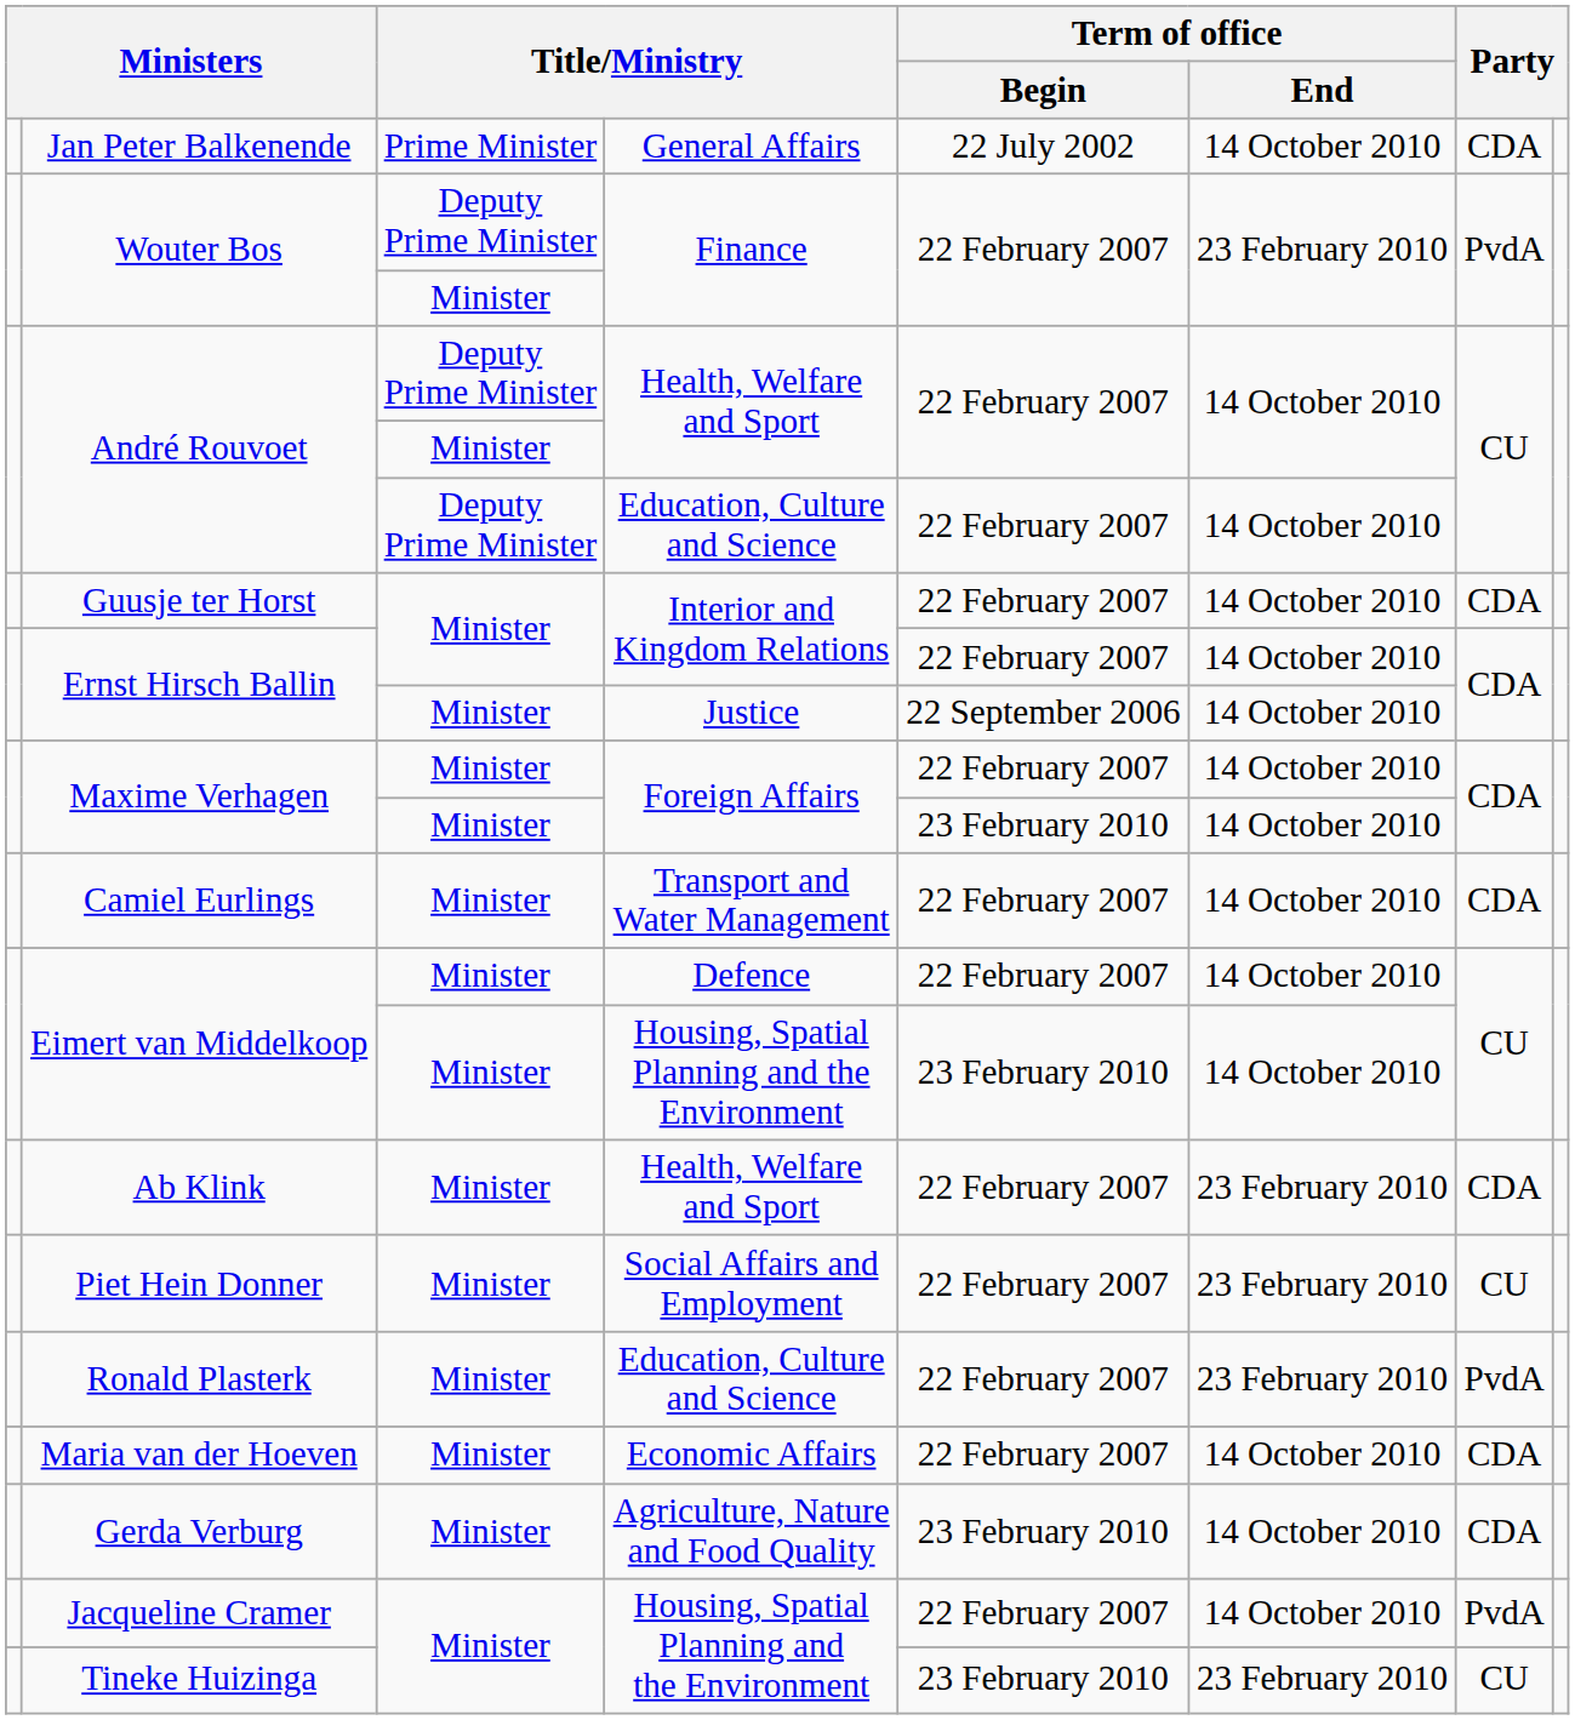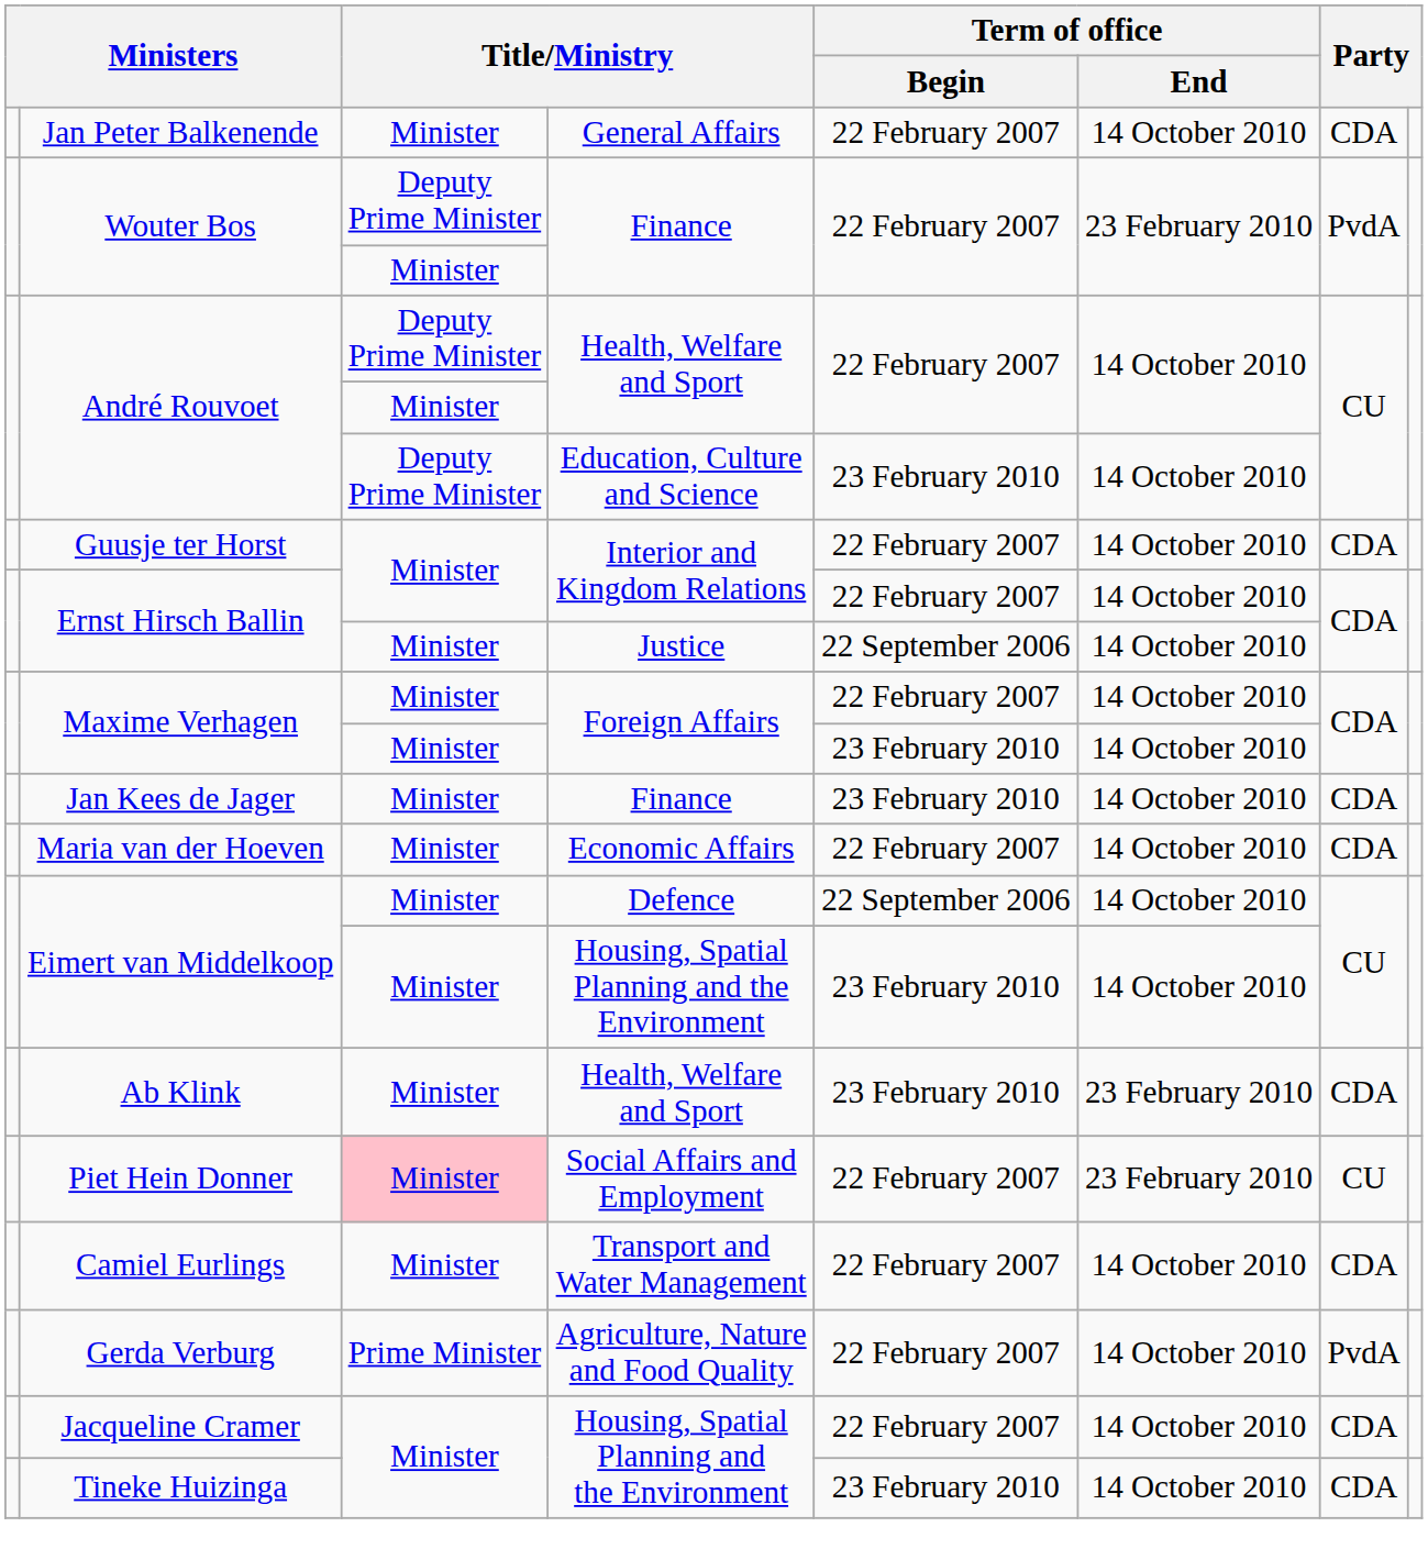Jan Peter Balkenende | column 3: Prime Minister -> Minister
Jan Peter Balkenende | Term of office / Begin: 22 July 2002 -> 22 February 2007
André Rouvoet / Education, Culture and Science | Term of office / Begin: 22 February 2007 -> 23 February 2010
+ row: Jan Kees de Jager | Minister | Finance | 23 February 2010 | 14 October 2010 | CDA
rows swapped: Maria van der Hoeven <-> Camiel Eurlings
Eimert van Middelkoop / Defence | Term of office / Begin: 22 February 2007 -> 22 September 2006
Ab Klink | Term of office / Begin: 22 February 2007 -> 23 February 2010
Piet Hein Donner | column 3: no background -> pink background
- row: Ronald Plasterk | Minister | Education, Culture and Science | 22 February 2007 | 23 February 2010 | PvdA
Gerda Verburg | column 3: Minister -> Prime Minister
Gerda Verburg | Term of office / Begin: 23 February 2010 -> 22 February 2007
Gerda Verburg | column 7: CDA -> PvdA
Jacqueline Cramer | column 7: PvdA -> CDA
Tineke Huizinga | Term of office / End: 23 February 2010 -> 14 October 2010
Tineke Huizinga | column 7: CU -> CDA
